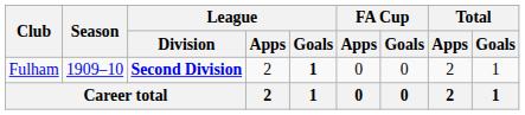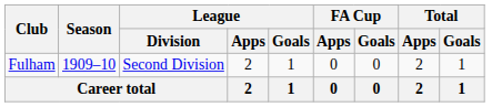Fulham | League / Division: bold -> normal
Fulham | League / Goals: bold -> normal
